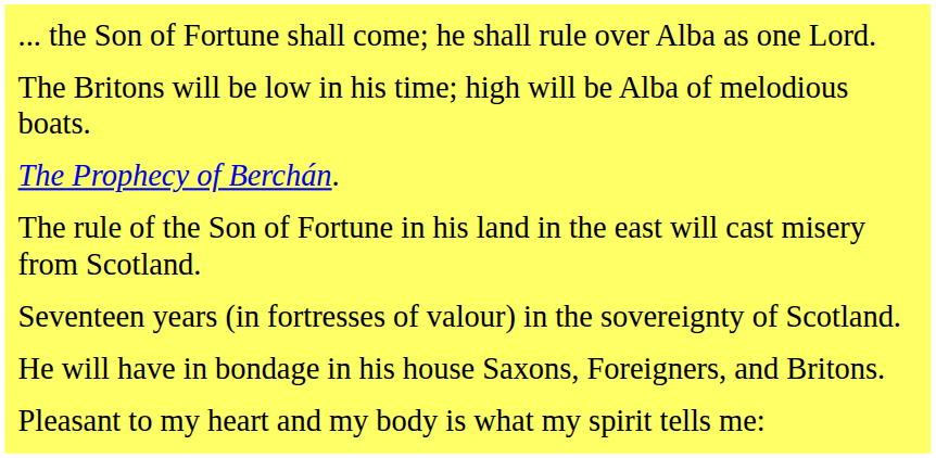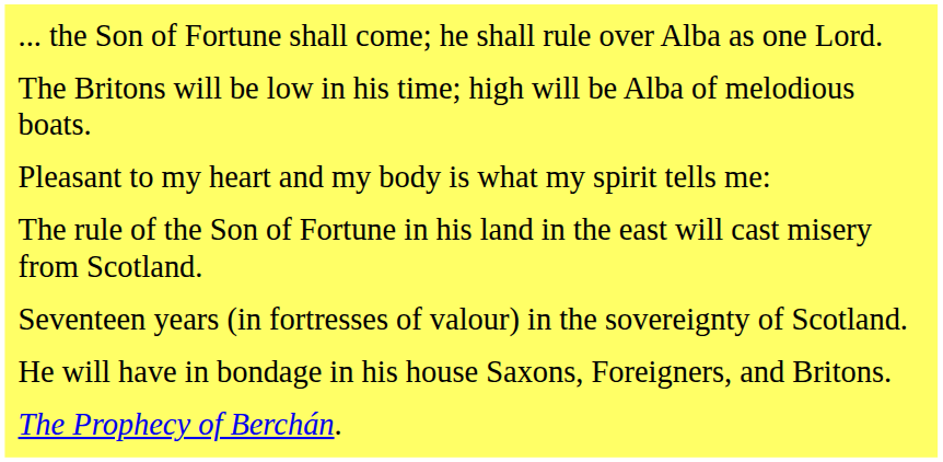row 3 | column 1: The Prophecy of Berchán. -> Pleasant to my heart and my body is what my spirit tells me:
row 7 | column 1: Pleasant to my heart and my body is what my spirit tells me: -> The Prophecy of Berchán.
